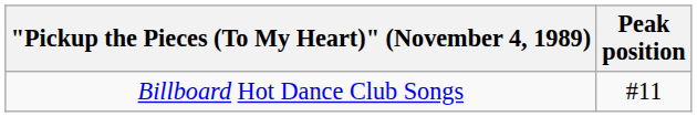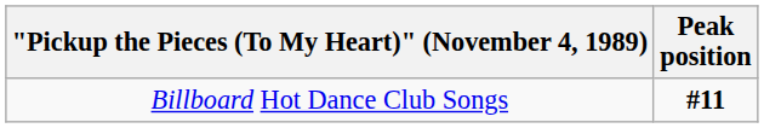Billboard Hot Dance Club Songs | Peak position: normal -> bold
